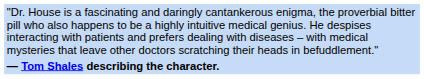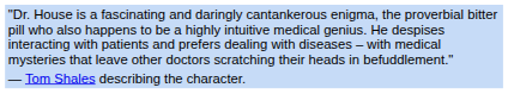row 2 | column 1: bold -> normal
